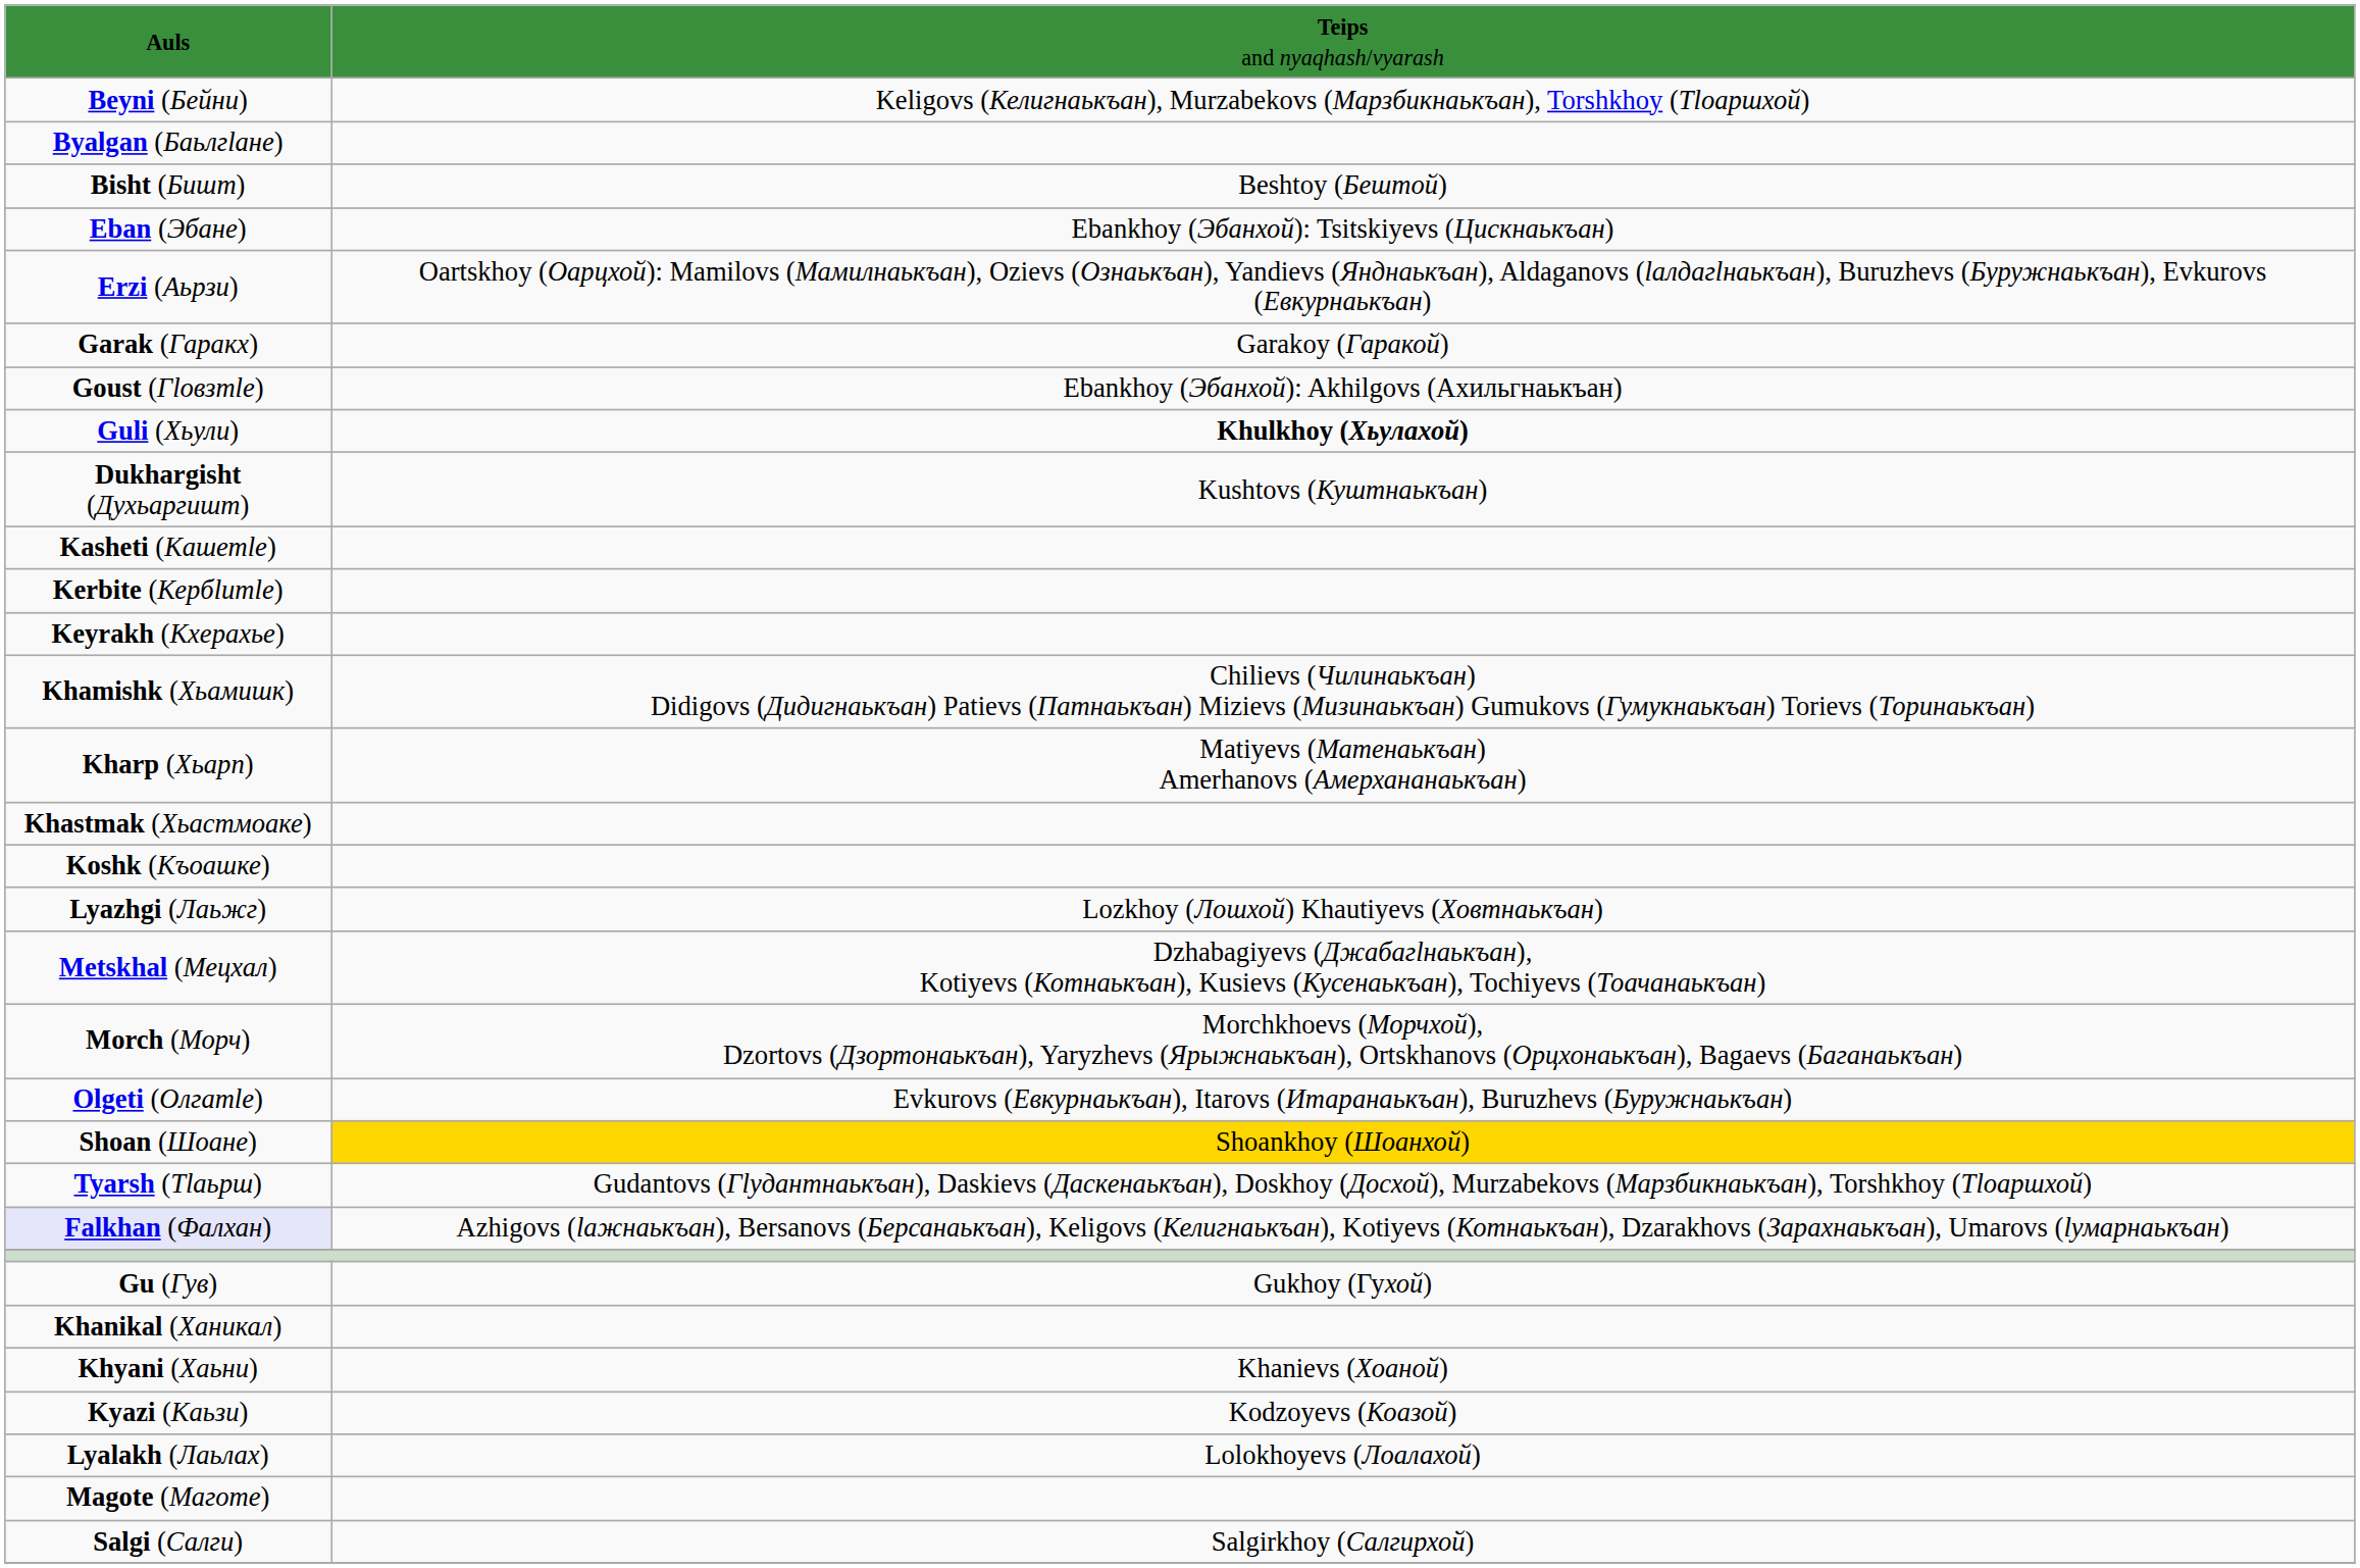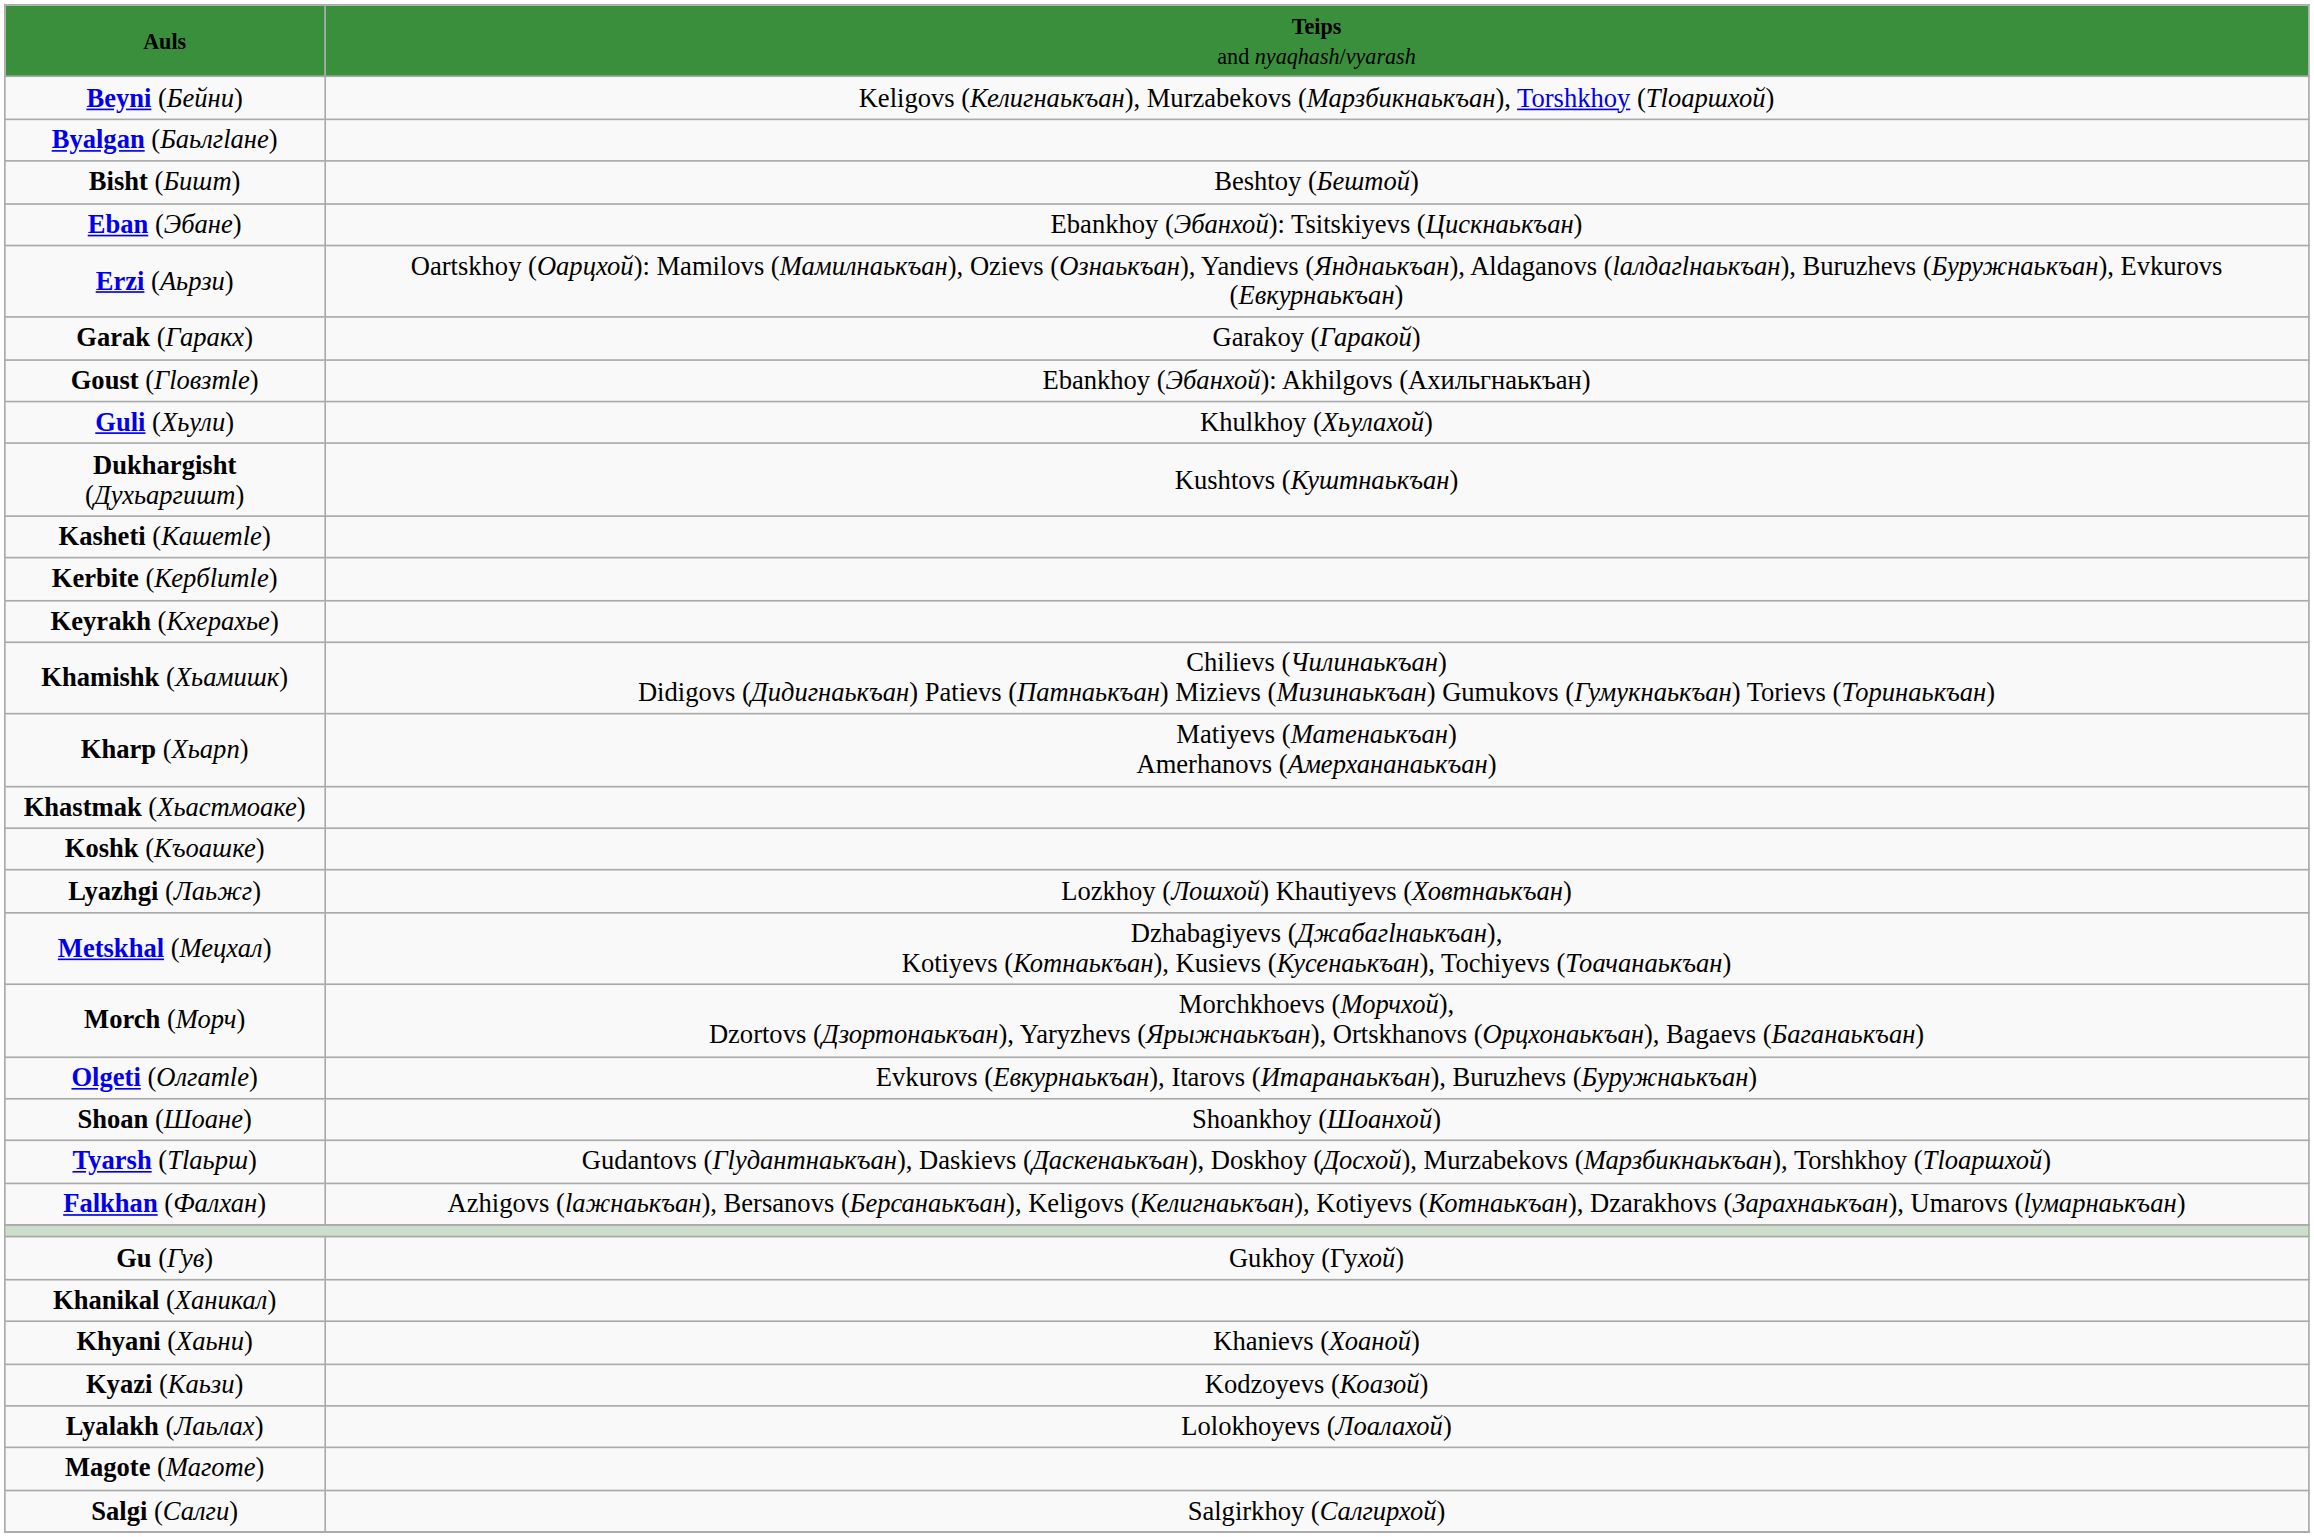Guli (Хьули) | column 2: bold -> normal
Shoan (Шоане) | column 2: gold background -> no background
Falkhan (Фалхан) | column 1: lavender background -> no background
